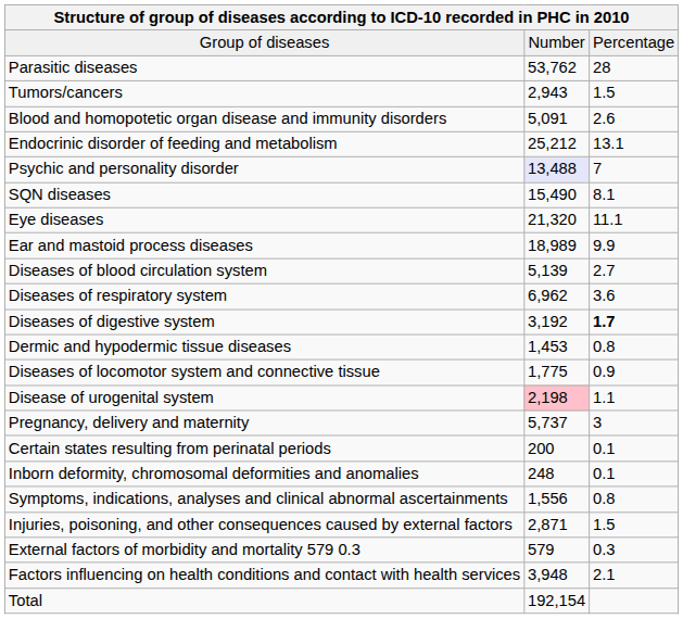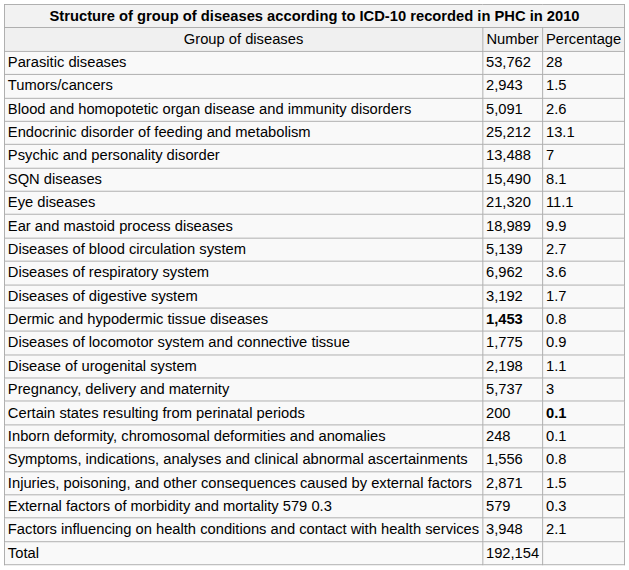Psychic and personality disorder | column 2: lavender background -> no background
Diseases of digestive system | column 3: bold -> normal
Dermic and hypodermic tissue diseases | column 2: normal -> bold
Disease of urogenital system | column 2: pink background -> no background
Certain states resulting from perinatal periods | column 3: normal -> bold
